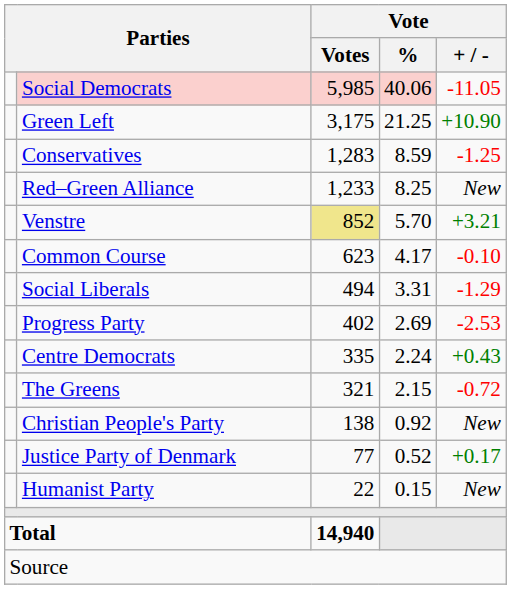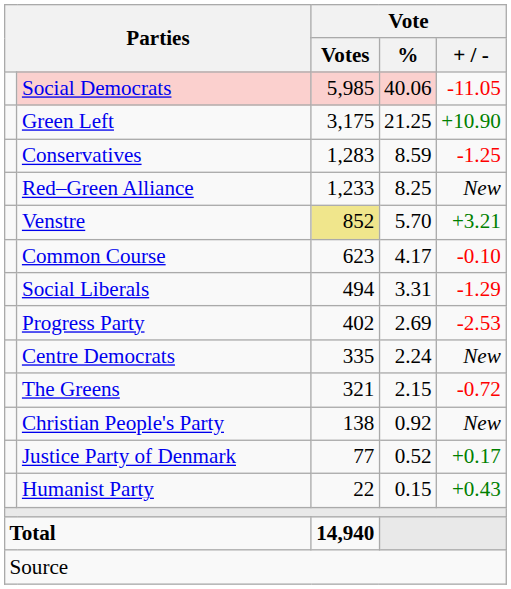Centre Democrats | Vote / + / -: +0.43 -> New
Humanist Party | Vote / + / -: New -> +0.43
